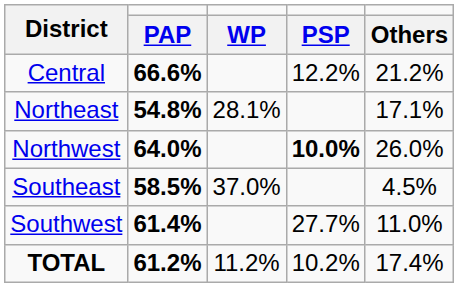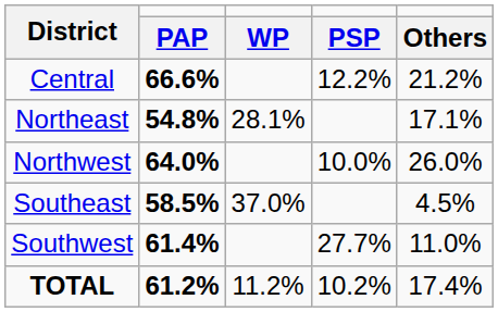Northwest | PSP: bold -> normal
